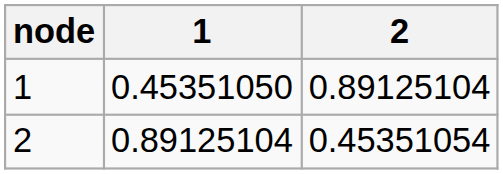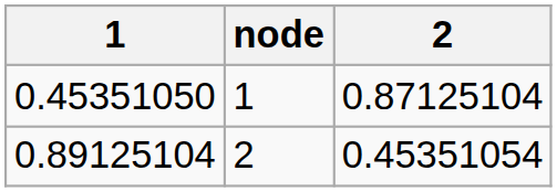columns swapped: node <-> 1
row 2 | 2: 0.89125104 -> 0.87125104
